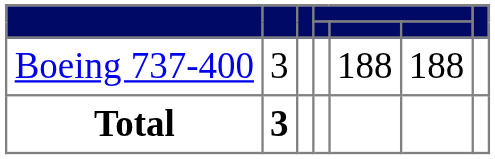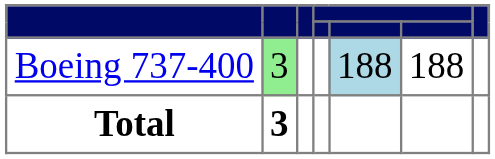Boeing 737-400 | column 2: no background -> lightgreen background
Boeing 737-400 | column 5: no background -> lightblue background
